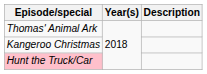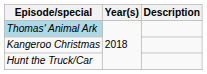Thomas' Animal Ark | Episode/special: no background -> lightblue background
Hunt the Truck/Car | Episode/special: pink background -> no background
